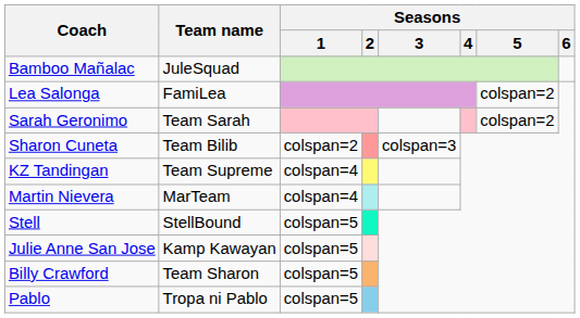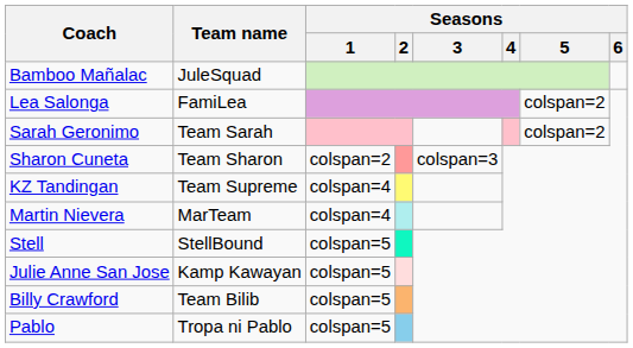Sharon Cuneta | Team name: Team Bilib -> Team Sharon
Billy Crawford | Team name: Team Sharon -> Team Bilib
